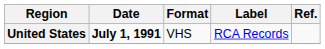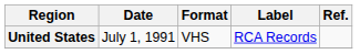United States | Date: bold -> normal
